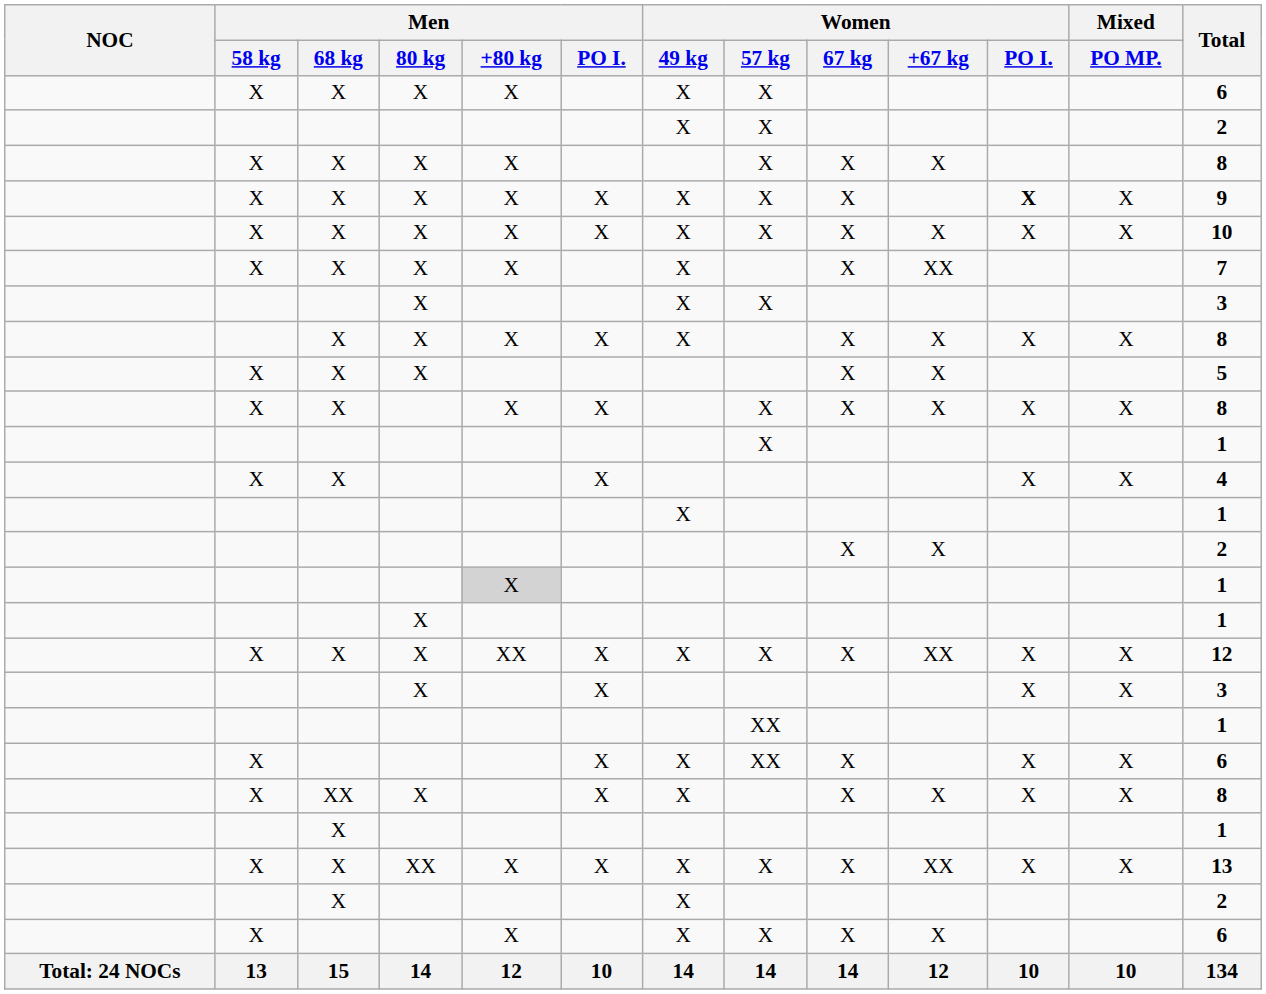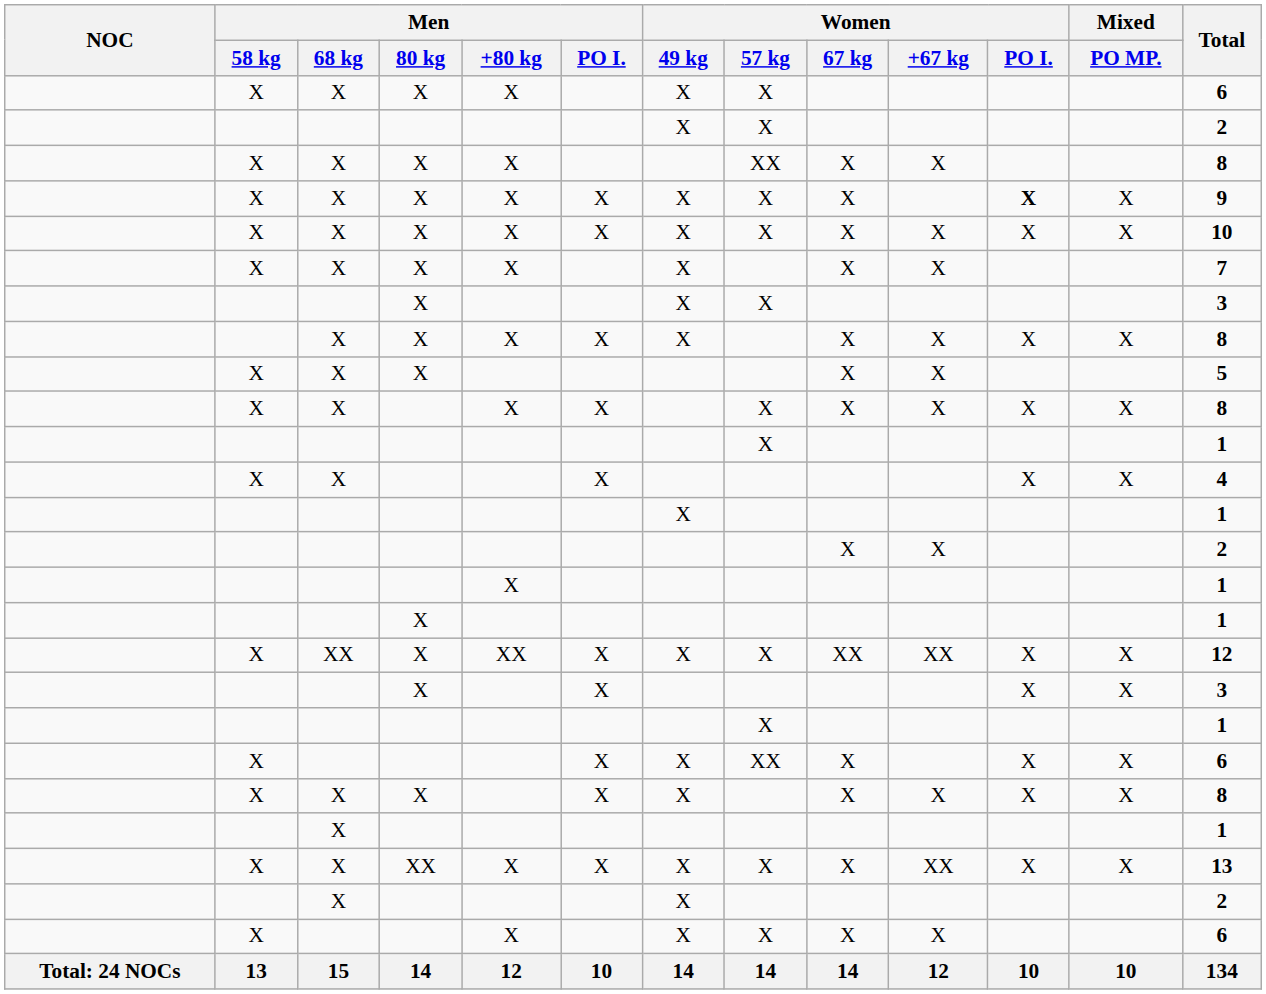row 5 | Women / 57 kg: X -> XX
row 8 | Women / +67 kg: XX -> X
row 17 | Men / +80 kg: lightgrey background -> no background
row 19 | Men / 68 kg: X -> XX
row 19 | Women / 67 kg: X -> XX
row 21 | Women / 57 kg: XX -> X
row 23 | Men / 68 kg: XX -> X
